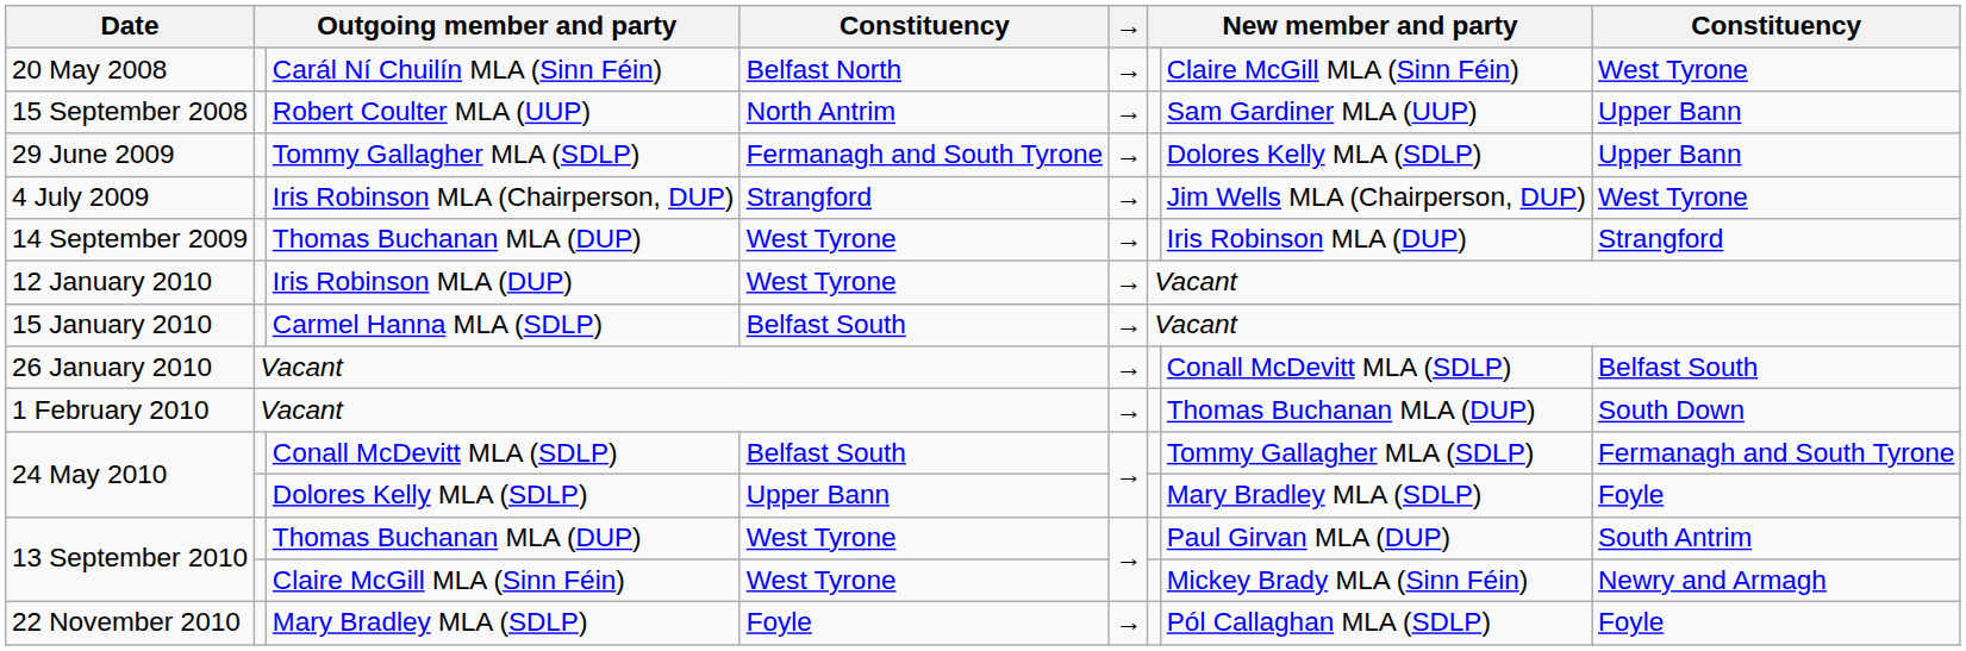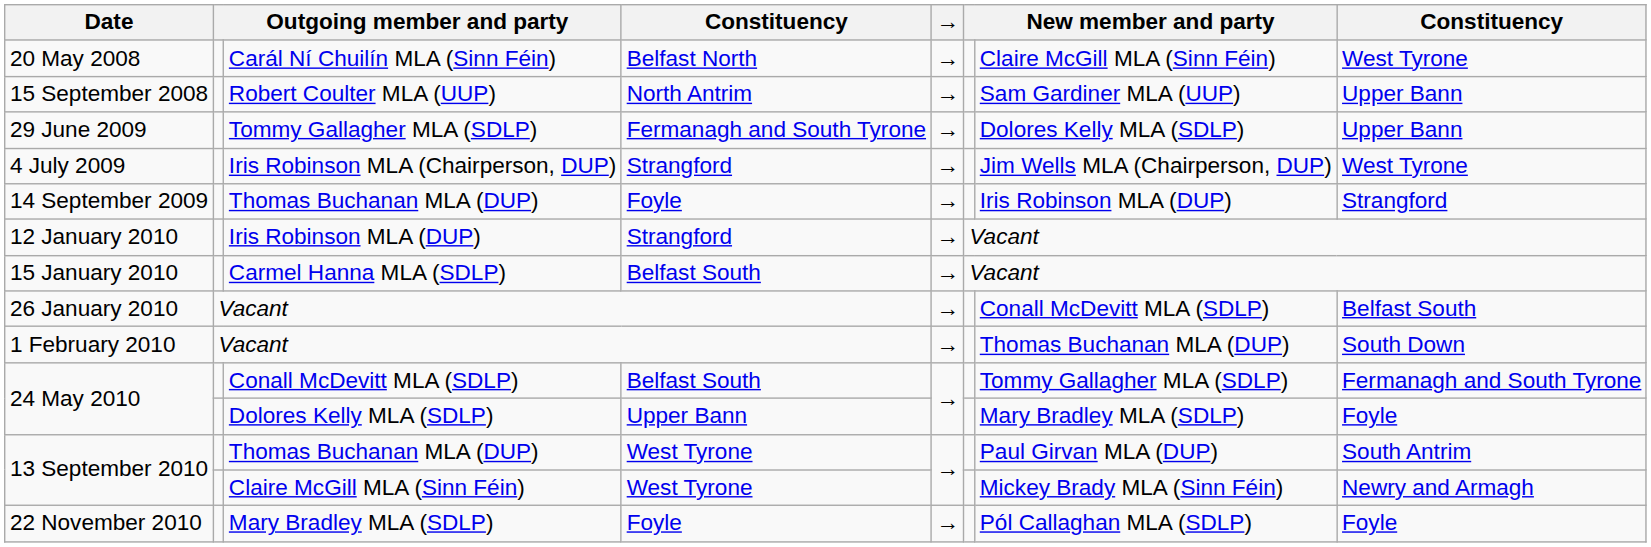14 September 2009 | column 4: West Tyrone -> Foyle
12 January 2010 | column 4: West Tyrone -> Strangford
